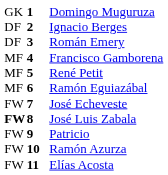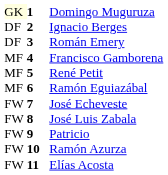Domingo Muguruza | column 1: no background -> lightyellow background
José Luis Zabala | column 1: bold -> normal
